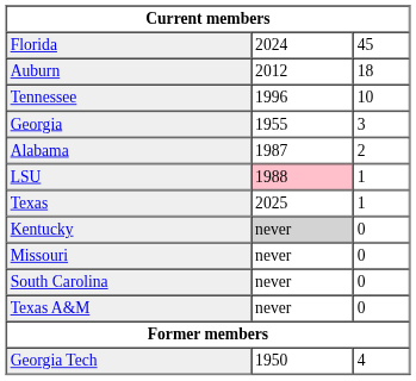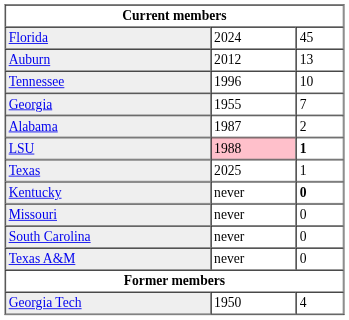Auburn | column 3: 18 -> 13
Georgia | column 3: 3 -> 7
LSU | column 3: normal -> bold
Kentucky | column 2: lightgrey background -> no background
Kentucky | column 3: normal -> bold
